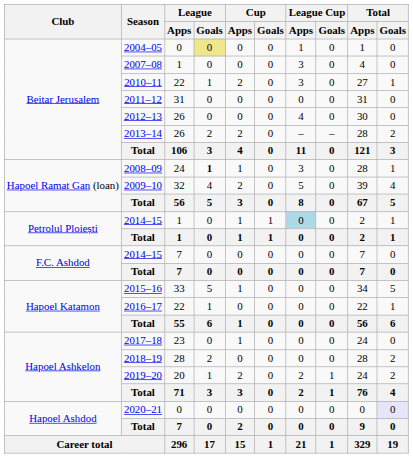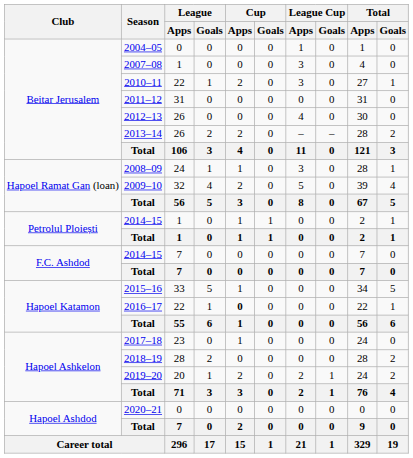2004–05 | League / Goals: khaki background -> no background
2008–09 | League / Goals: bold -> normal
2014–15 / 1 | League Cup / Apps: lightblue background -> no background
2016–17 | Cup / Apps: normal -> bold
2020–21 | Total / Goals: lavender background -> no background
